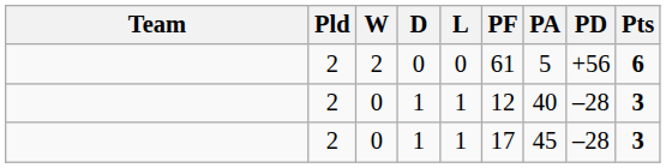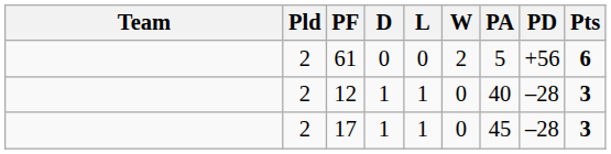columns swapped: W <-> PF
